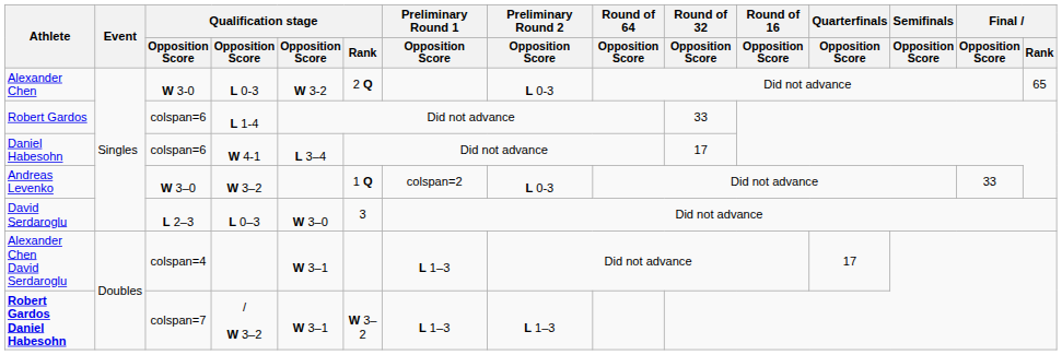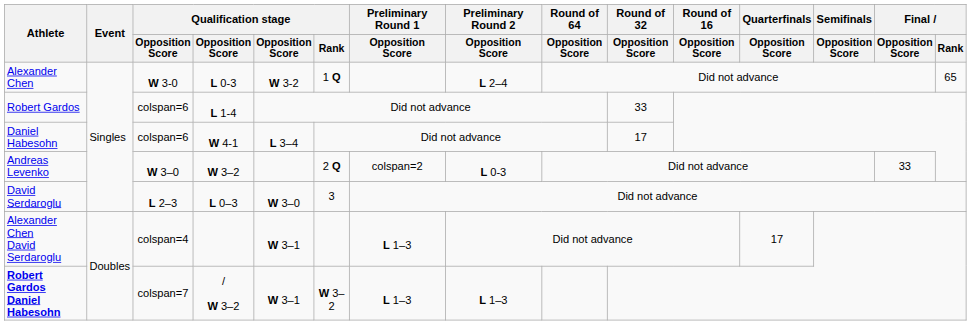Alexander Chen | Qualification stage / Rank: 2 Q -> 1 Q
Alexander Chen | Preliminary Round 2 / Opposition Score: L 0-3 -> L 2–4
Andreas Levenko | Qualification stage / Rank: 1 Q -> 2 Q
